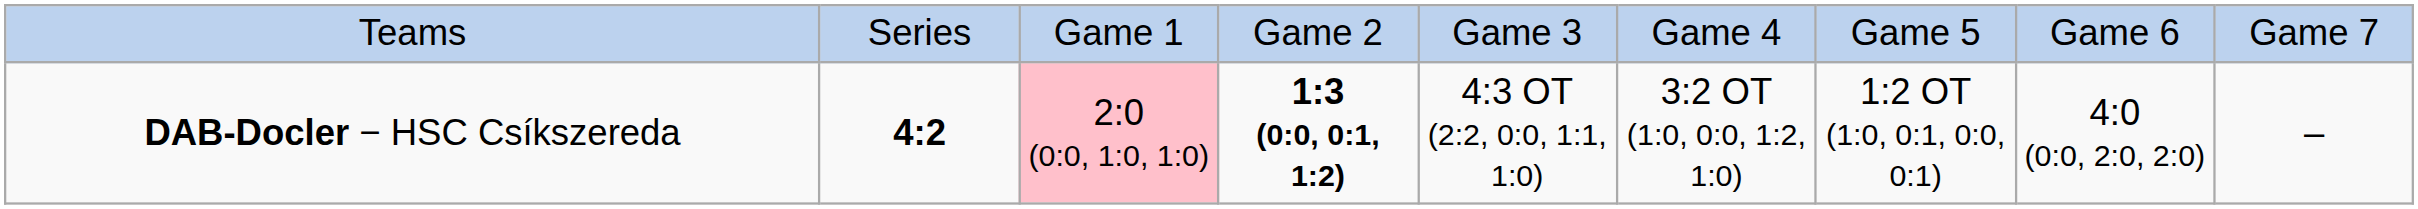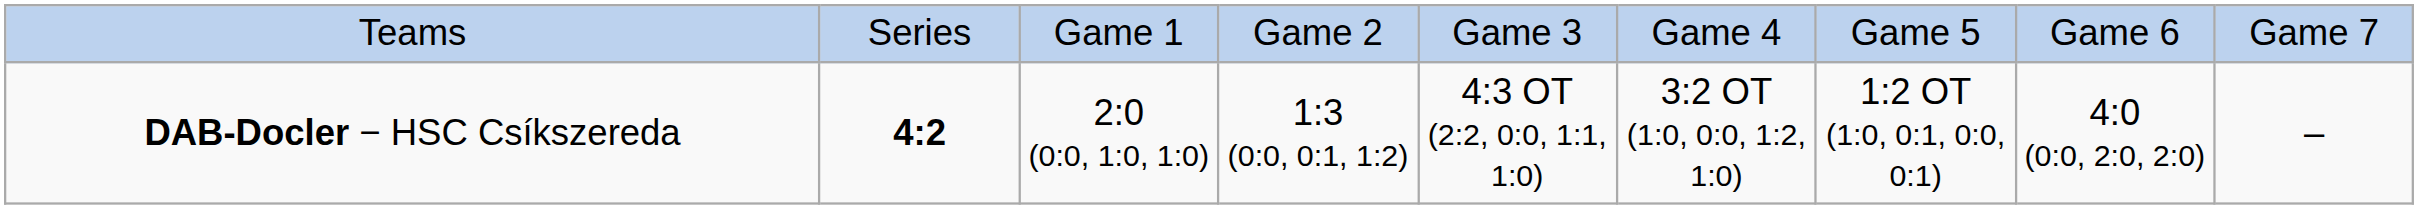DAB-Docler − HSC Csíkszereda | column 3: pink background -> no background
DAB-Docler − HSC Csíkszereda | column 4: bold -> normal
